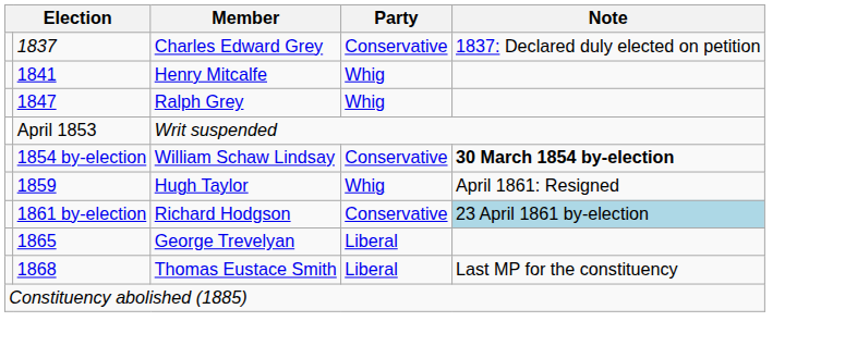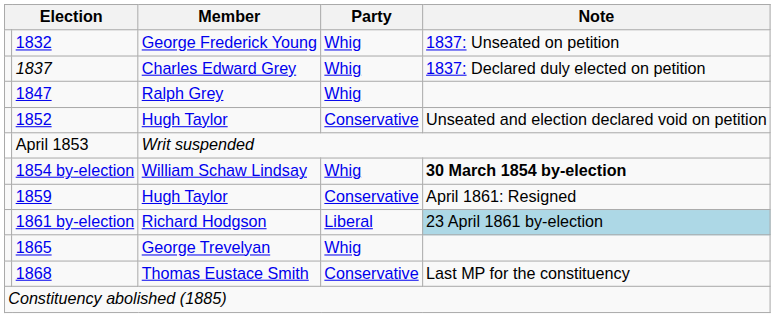+ row: 1832 | George Frederick Young | Whig | 1837: Unseated on petition
Charles Edward Grey | Party: Conservative -> Whig
- row: 1841 | Henry Mitcalfe | Whig
+ row: 1852 | Hugh Taylor | Conservative | Unseated and election declared void on petition
William Schaw Lindsay | Party: Conservative -> Whig
1859 / Hugh Taylor | Party: Whig -> Conservative
Richard Hodgson | Party: Conservative -> Liberal
George Trevelyan | Party: Liberal -> Whig
Thomas Eustace Smith | Party: Liberal -> Conservative
